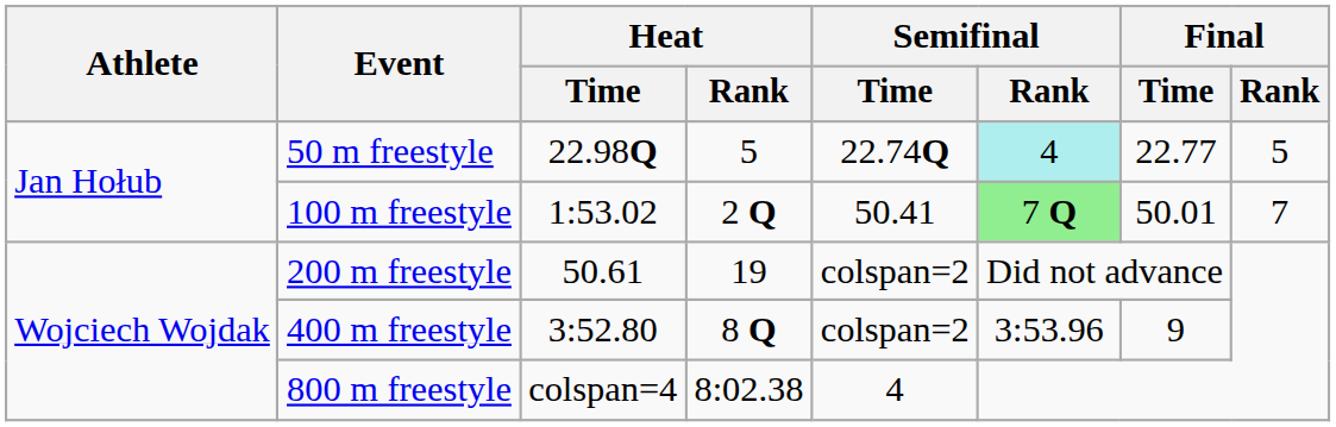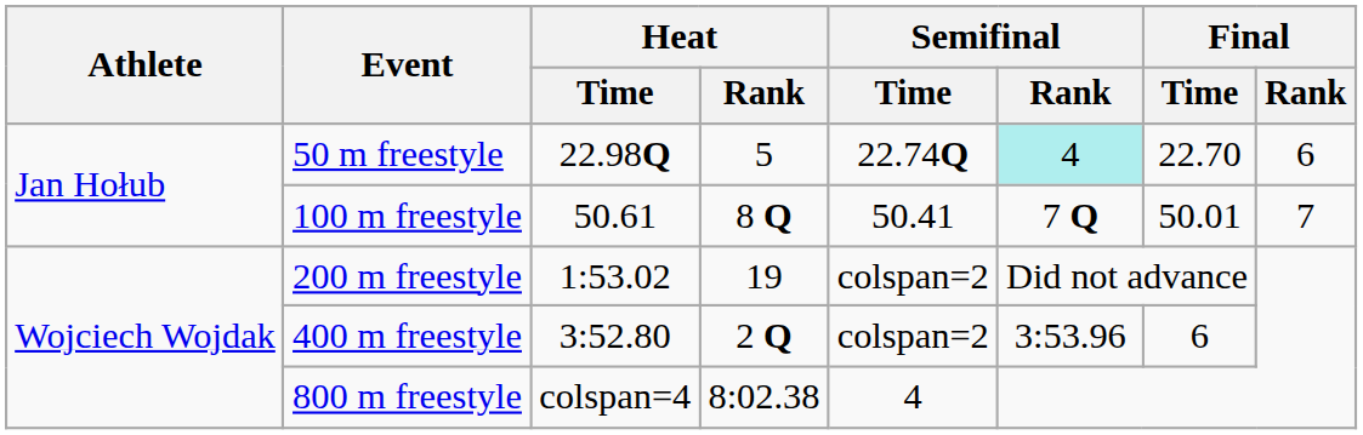50 m freestyle | Final / Time: 22.77 -> 22.70
50 m freestyle | Final / Rank: 5 -> 6
100 m freestyle | Heat / Time: 1:53.02 -> 50.61
100 m freestyle | Heat / Rank: 2 Q -> 8 Q
100 m freestyle | Semifinal / Rank: lightgreen background -> no background
200 m freestyle | Heat / Time: 50.61 -> 1:53.02
400 m freestyle | Heat / Rank: 8 Q -> 2 Q
400 m freestyle | Final / Time: 9 -> 6
